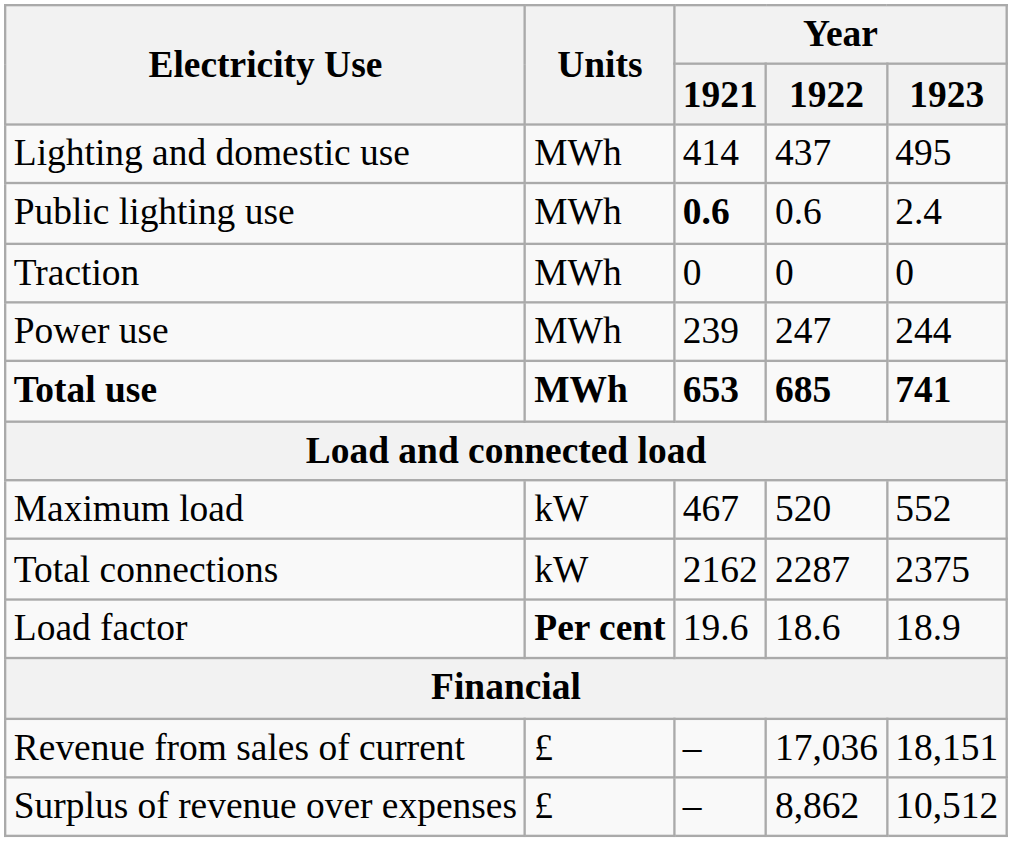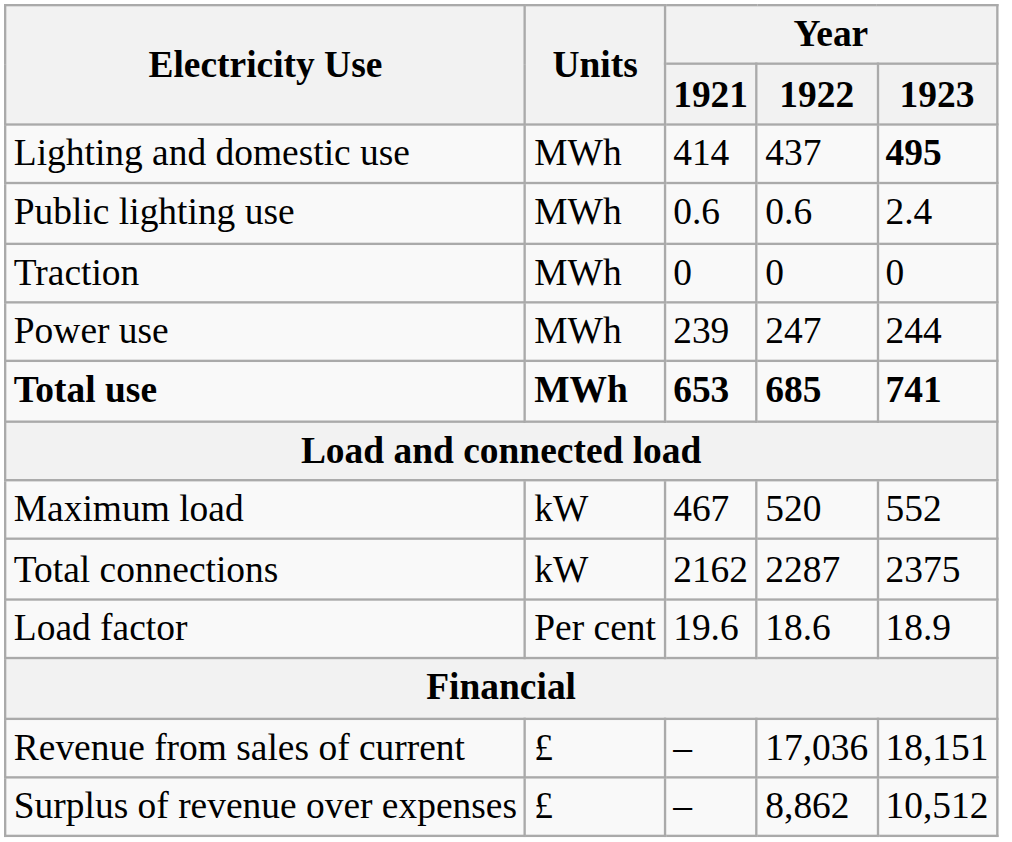Lighting and domestic use | Year / 1923: normal -> bold
Public lighting use | Year / 1921: bold -> normal
Load factor | Units: bold -> normal
